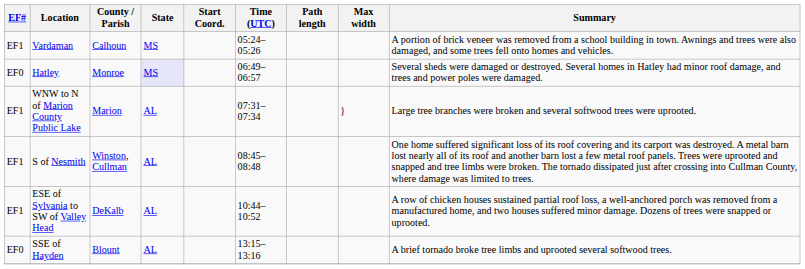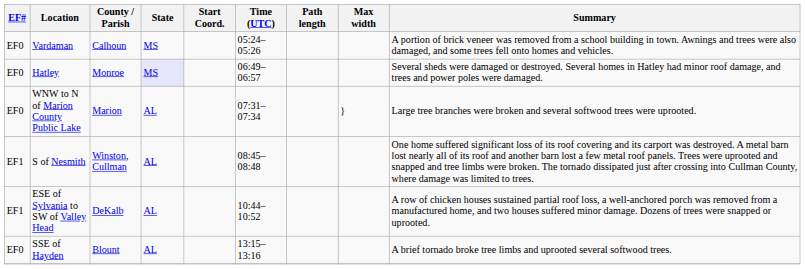Vardaman | EF#: EF1 -> EF0
WNW to N of Marion County Public Lake | EF#: EF1 -> EF0
